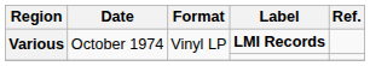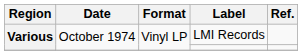LMI Records | Label: bold -> normal
